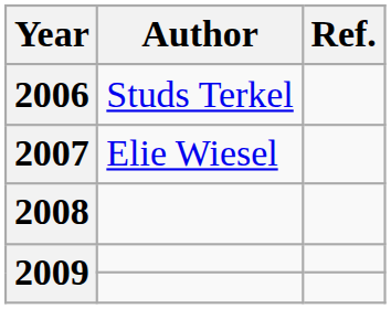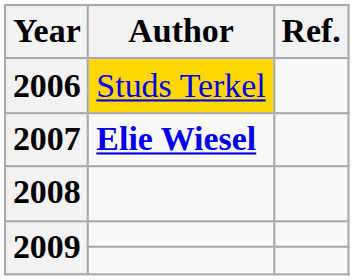2006 | Author: no background -> gold background
2007 | Author: normal -> bold
